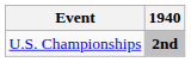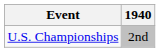U.S. Championships | 1940: bold -> normal
